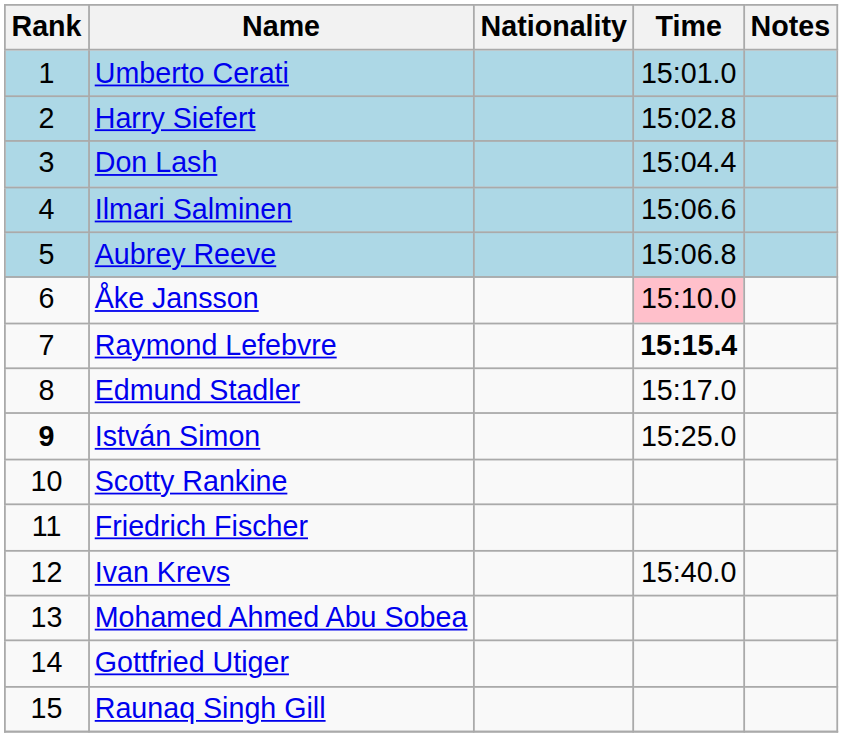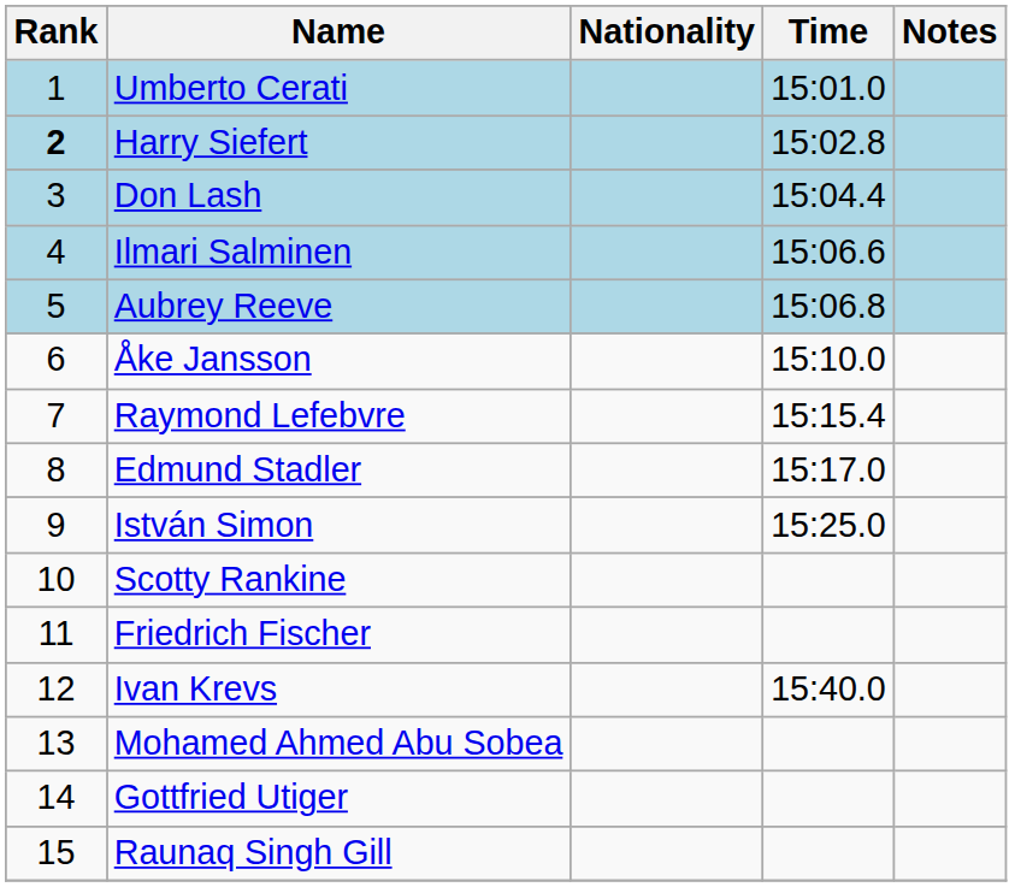Harry Siefert | Rank: normal -> bold
Åke Jansson | Time: pink background -> no background
Raymond Lefebvre | Time: bold -> normal
István Simon | Rank: bold -> normal
